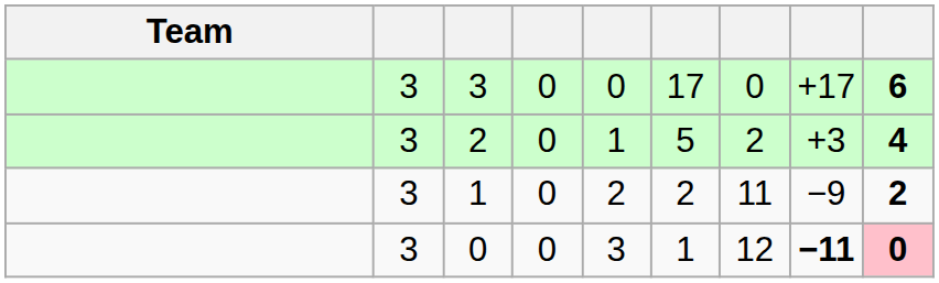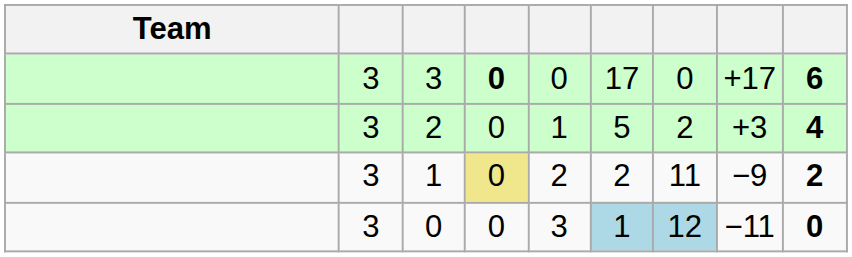row 2 | column 4: normal -> bold
row 4 | column 4: no background -> khaki background
row 5 | column 6: no background -> lightblue background
row 5 | column 7: no background -> lightblue background
row 5 | column 8: bold -> normal
row 5 | column 9: pink background -> no background
